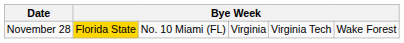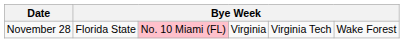November 28 | column 2: gold background -> no background
November 28 | column 3: no background -> pink background
